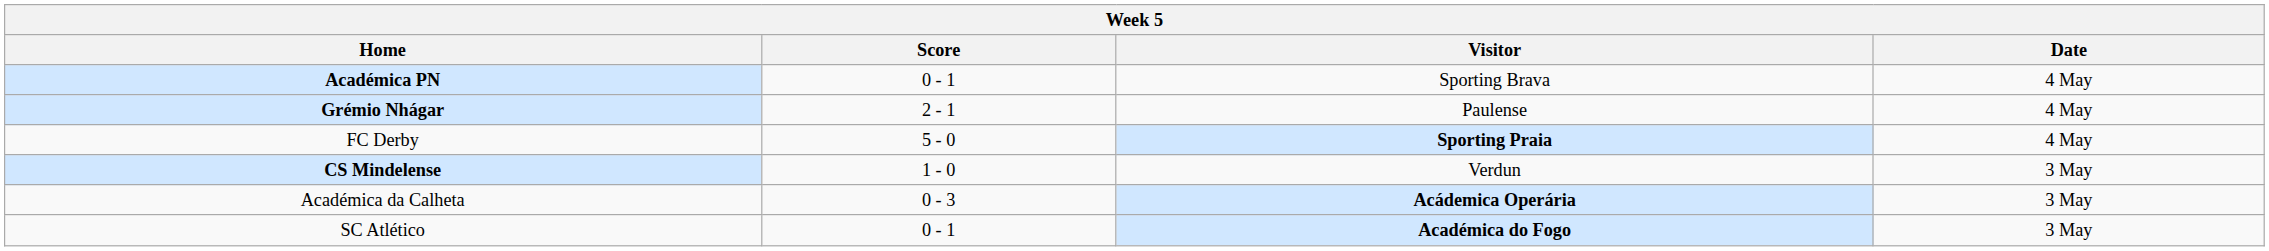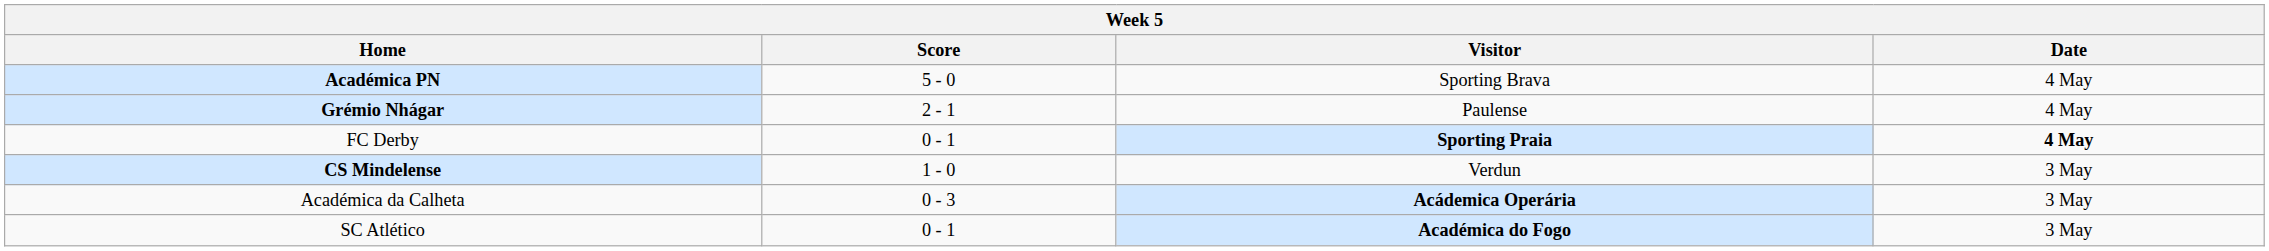Académica PN | Score: 0 - 1 -> 5 - 0
FC Derby | Score: 5 - 0 -> 0 - 1
FC Derby | Date: normal -> bold
